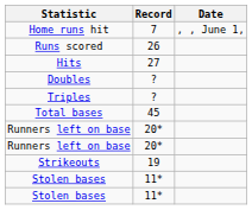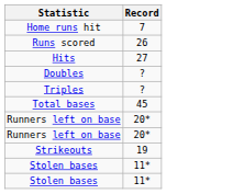- column: Date | , , June 1,
